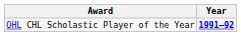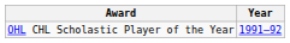OHL CHL Scholastic Player of the Year | Year: bold -> normal
